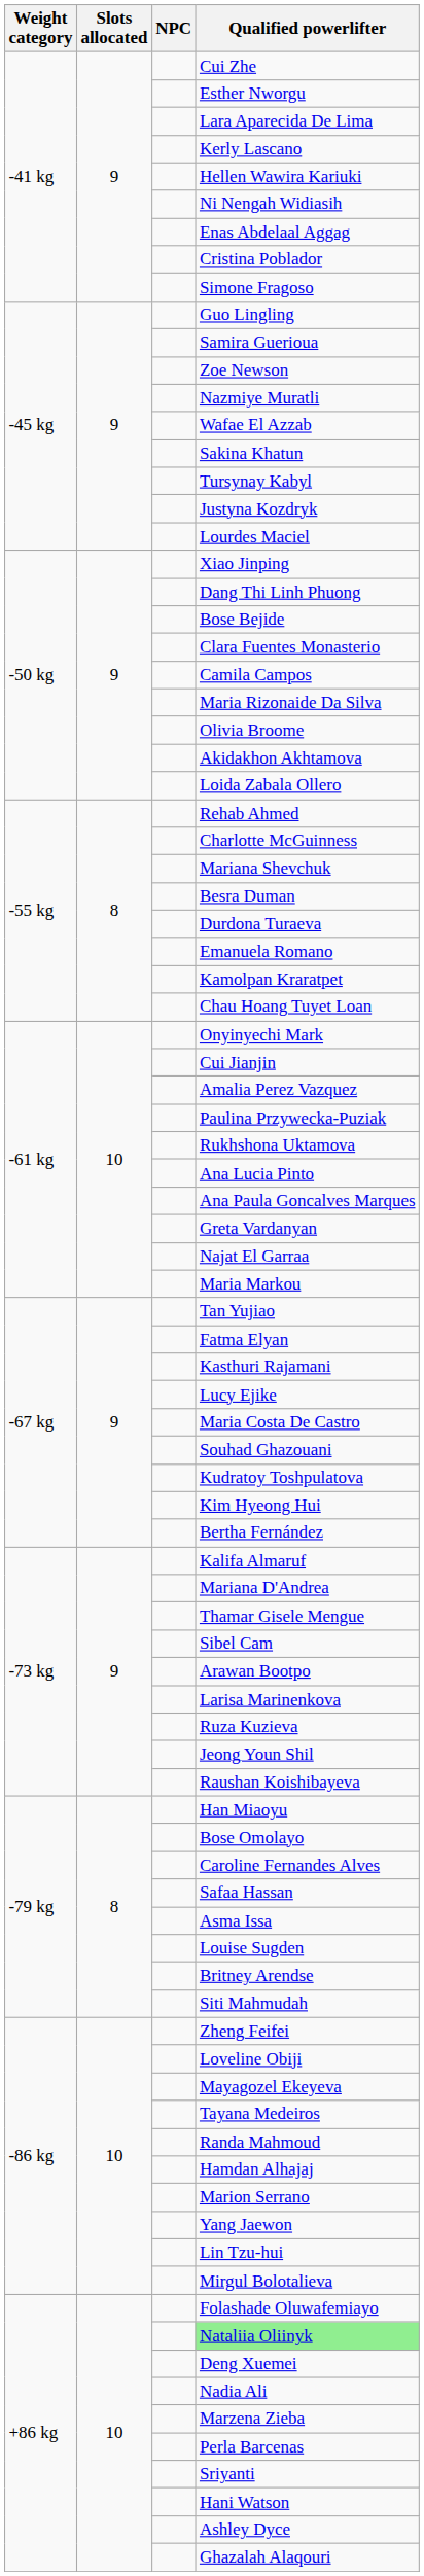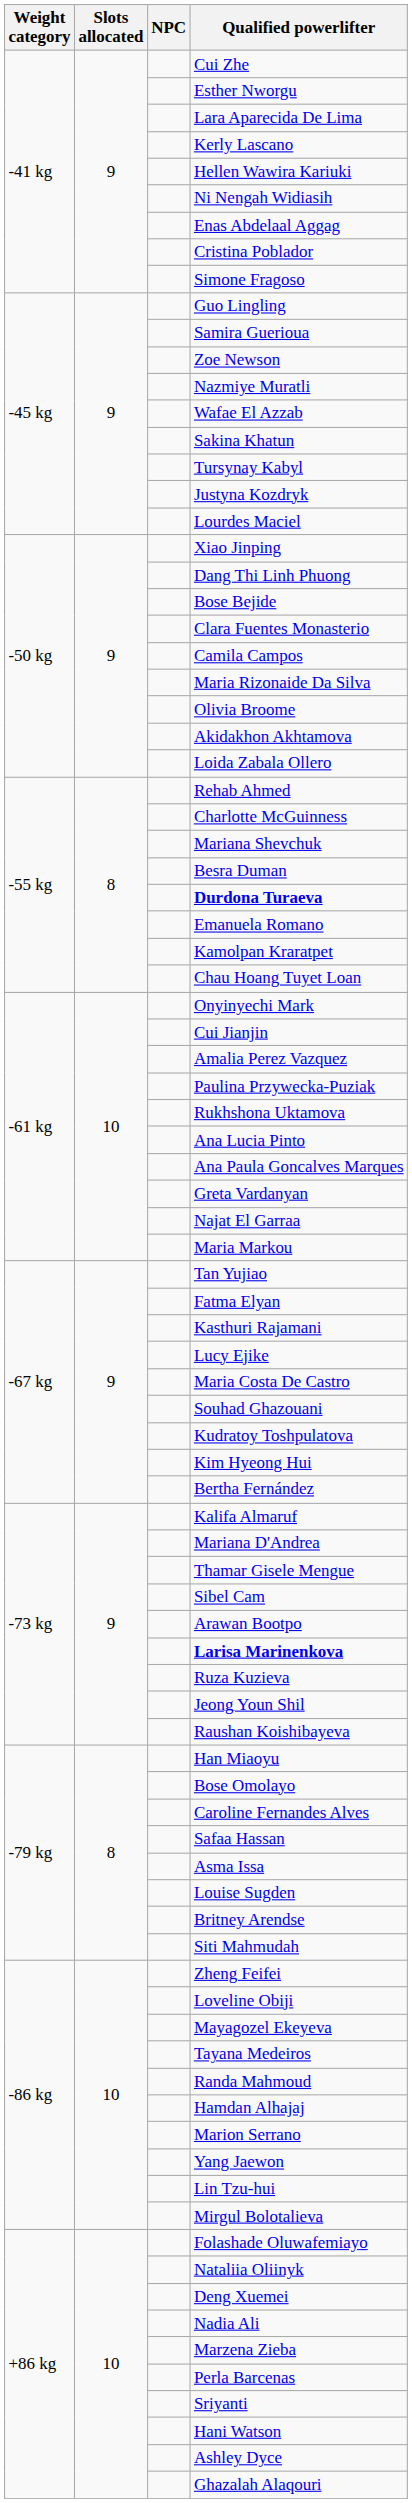Durdona Turaeva | Qualified powerlifter: normal -> bold
Larisa Marinenkova | Qualified powerlifter: normal -> bold
Nataliia Oliinyk | Qualified powerlifter: lightgreen background -> no background
